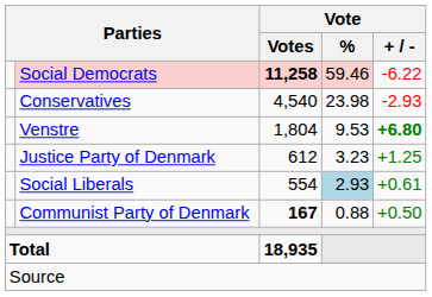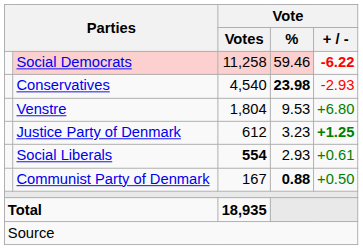Social Democrats | Vote / Votes: bold -> normal
Social Democrats | Vote / + / -: normal -> bold
Conservatives | Vote / %: normal -> bold
Venstre | Vote / + / -: bold -> normal
Justice Party of Denmark | Vote / + / -: normal -> bold
Social Liberals | Vote / Votes: normal -> bold
Social Liberals | Vote / %: lightblue background -> no background
Communist Party of Denmark | Vote / Votes: bold -> normal
Communist Party of Denmark | Vote / %: normal -> bold
